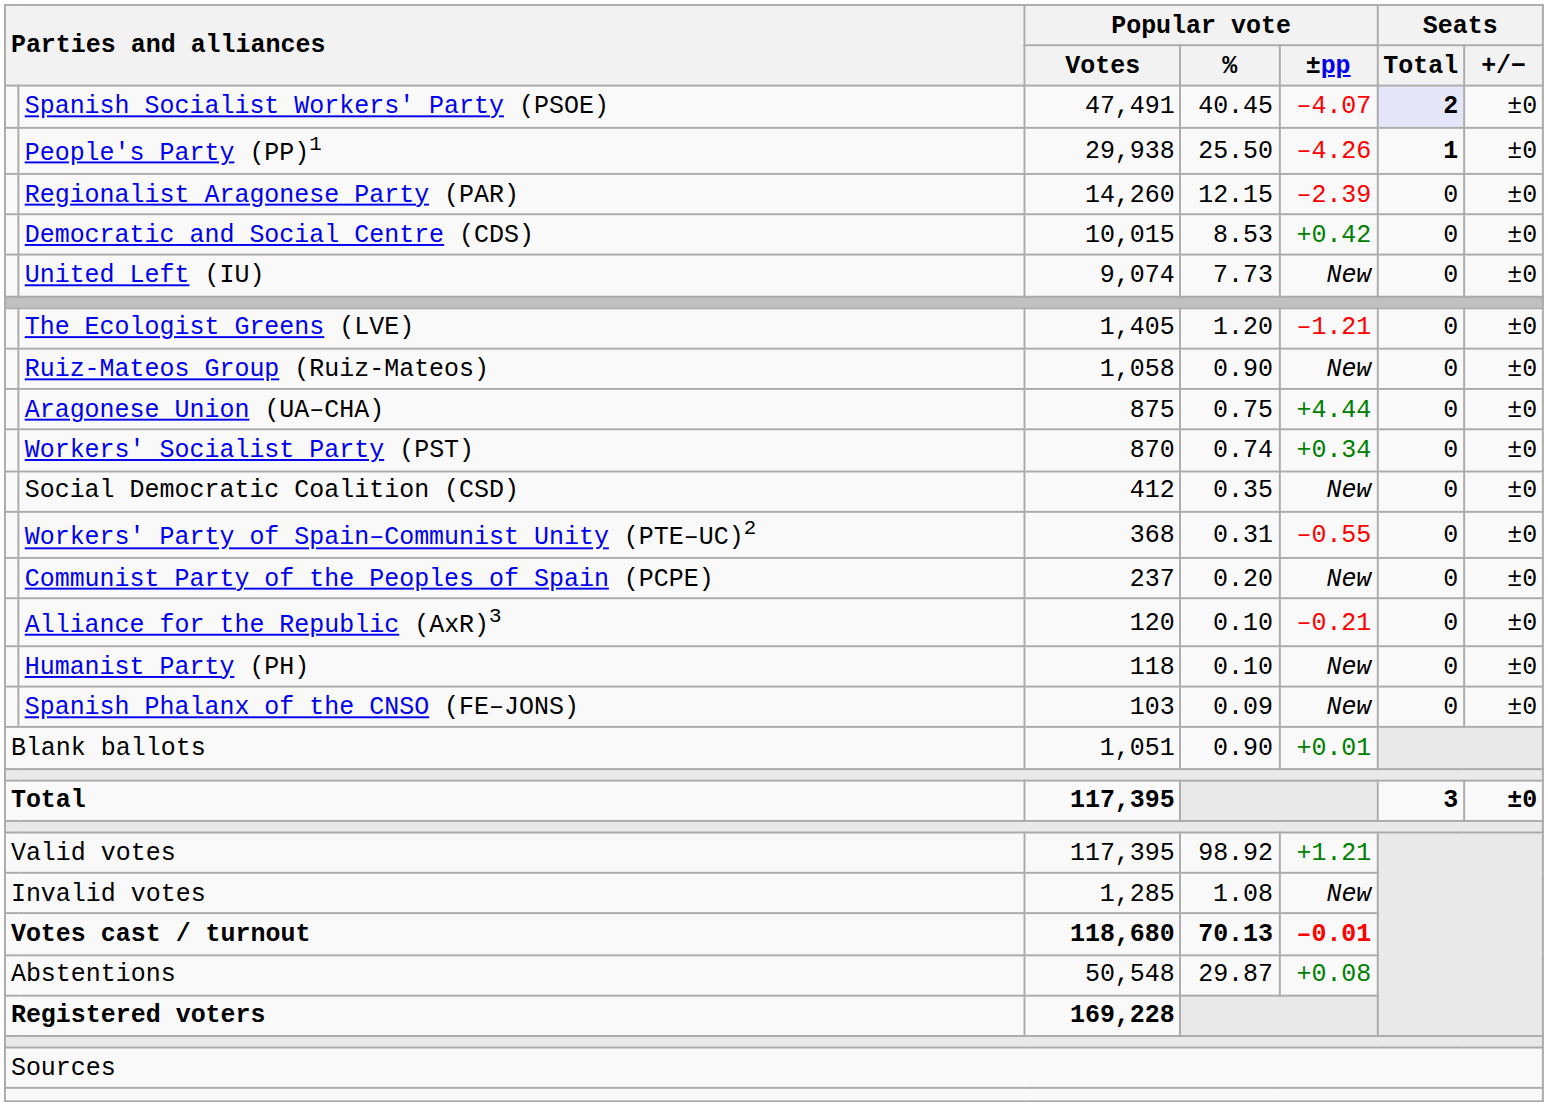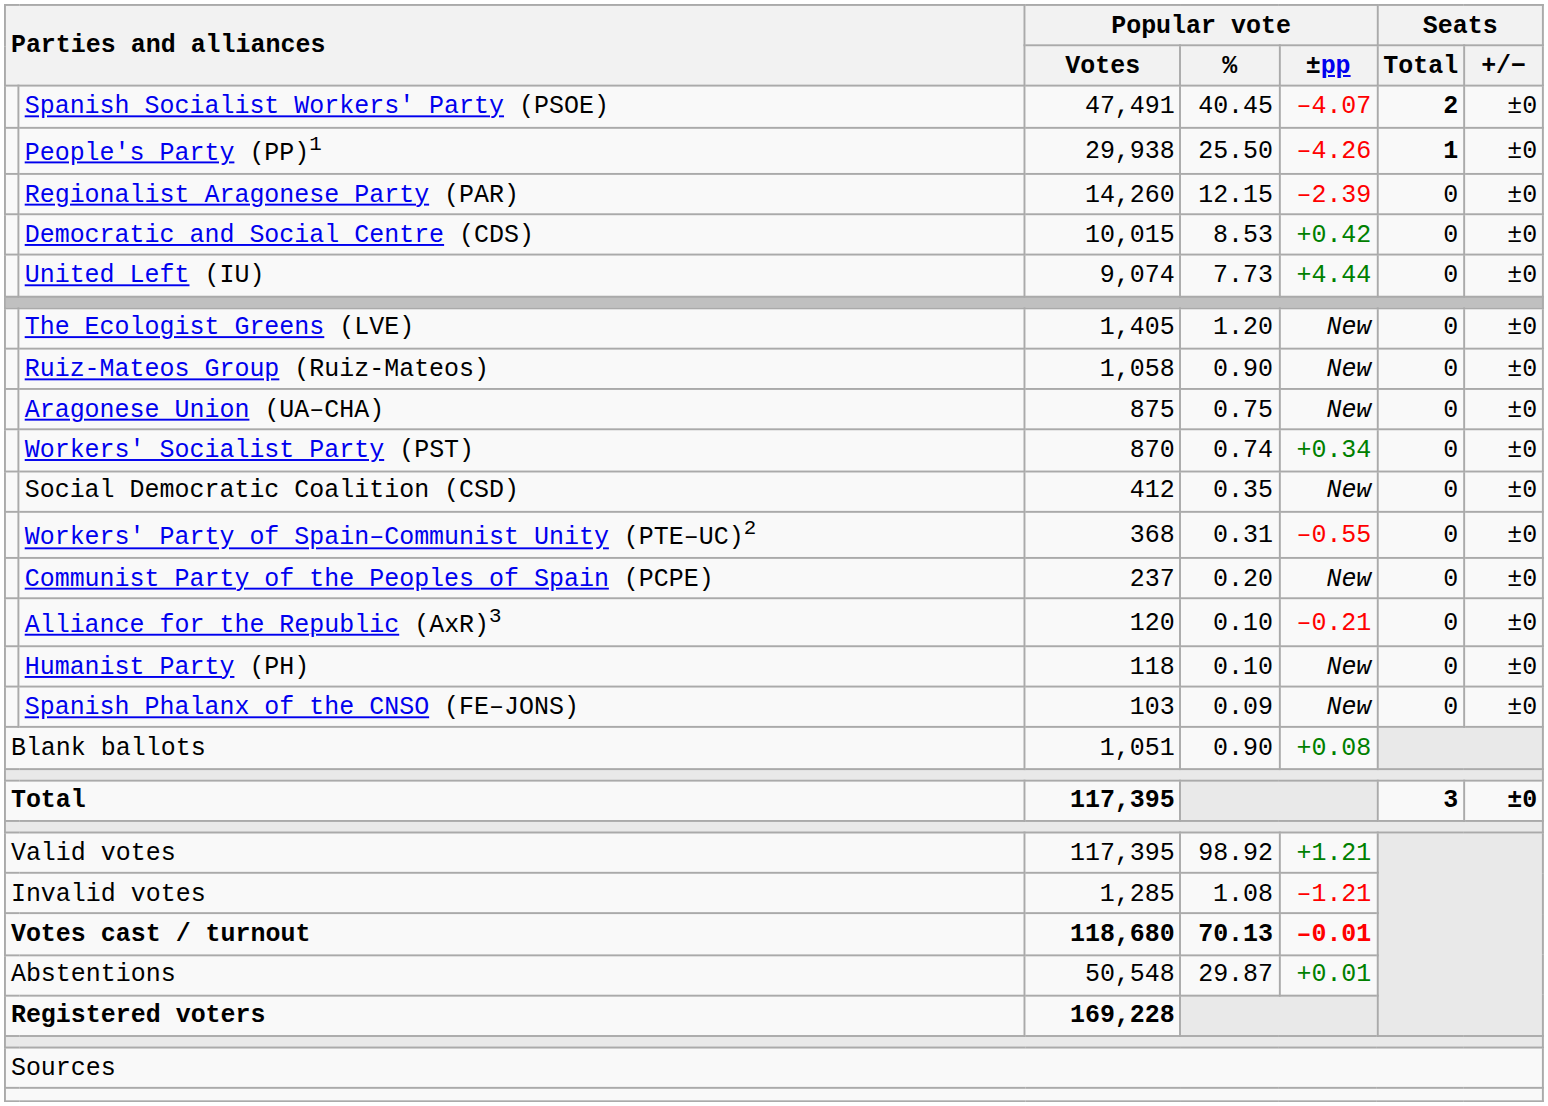Spanish Socialist Workers' Party (PSOE) | Seats / Total: lavender background -> no background
United Left (IU) | Popular vote / ±pp: New -> +4.44
The Ecologist Greens (LVE) | Popular vote / ±pp: –1.21 -> New
Aragonese Union (UA–CHA) | Popular vote / ±pp: +4.44 -> New
Blank ballots | Popular vote / ±pp: +0.01 -> +0.08
Invalid votes | Popular vote / ±pp: New -> –1.21
Abstentions | Popular vote / ±pp: +0.08 -> +0.01
